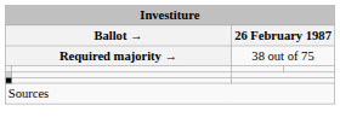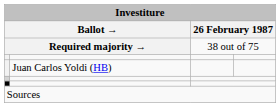+ row: Juan Carlos Yoldi (HB)
